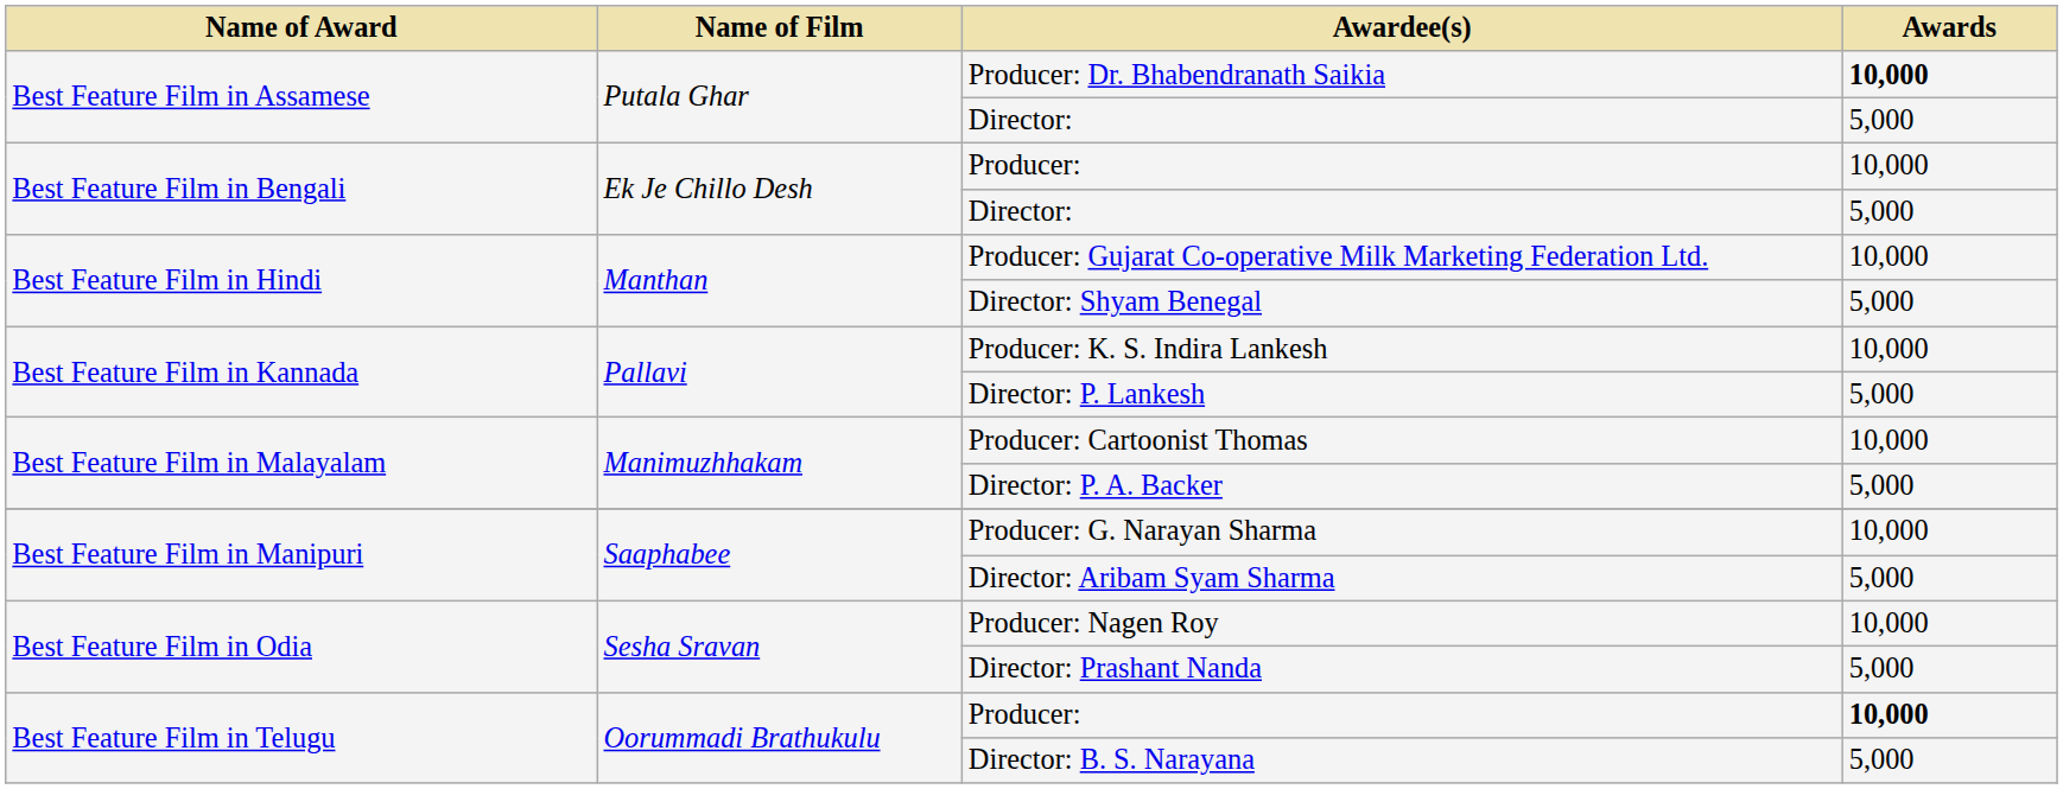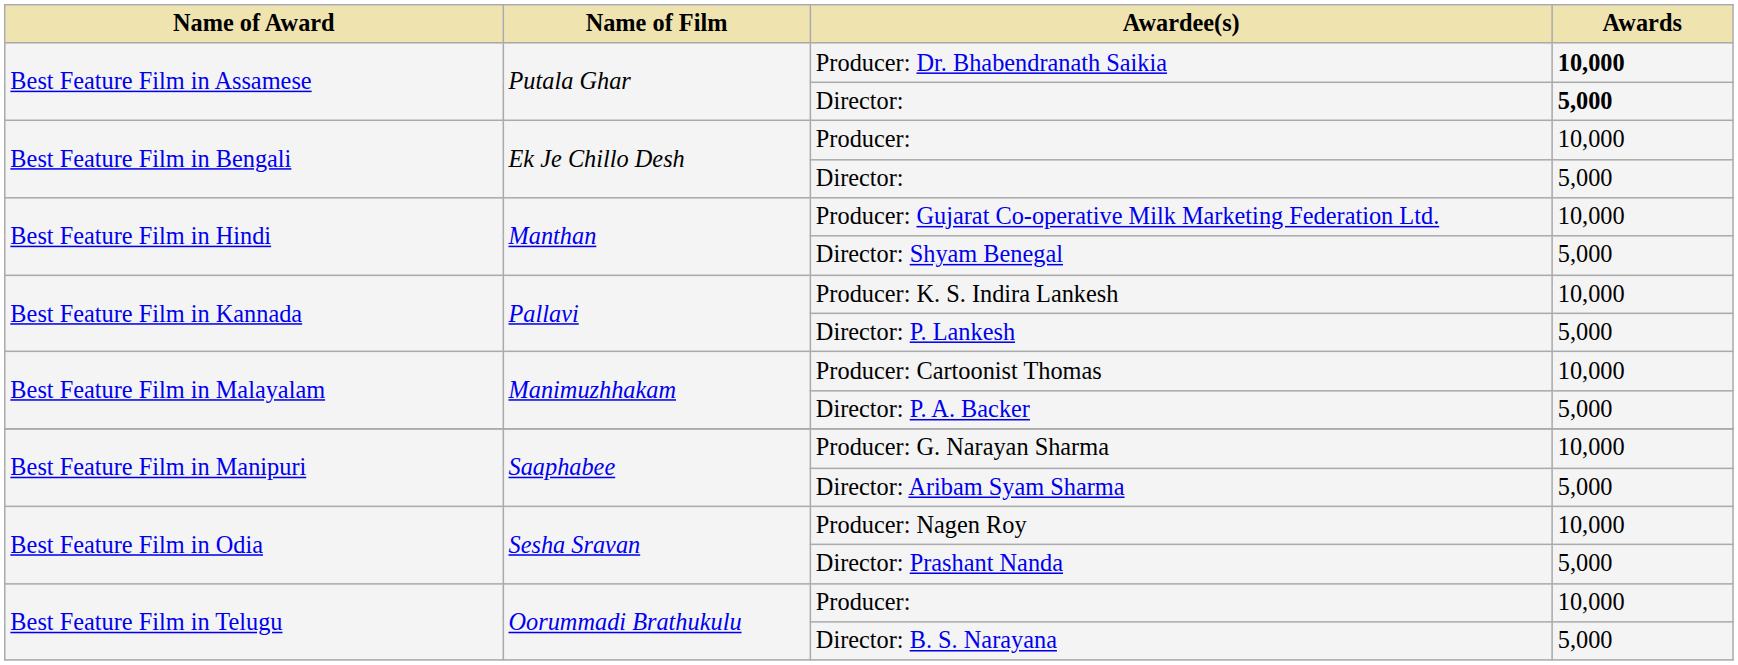Best Feature Film in Assamese / Director: | Awards: normal -> bold
Best Feature Film in Telugu / Producer: | Awards: bold -> normal
